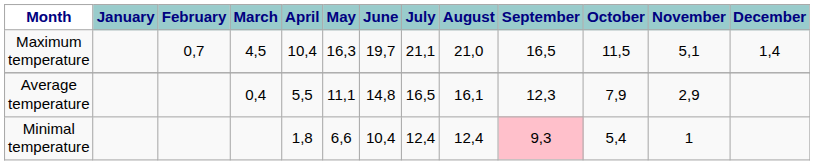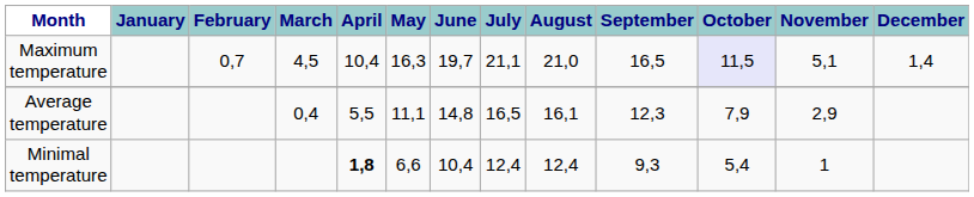Maximum temperature | October: no background -> lavender background
Minimal temperature | April: normal -> bold
Minimal temperature | September: pink background -> no background
